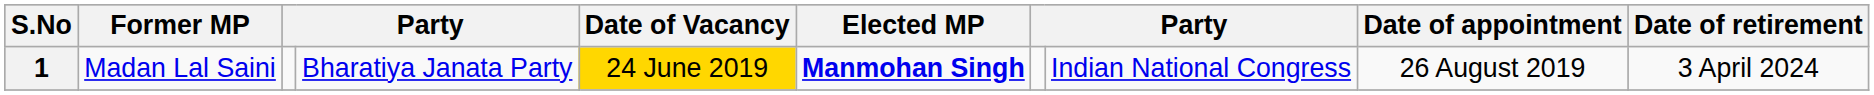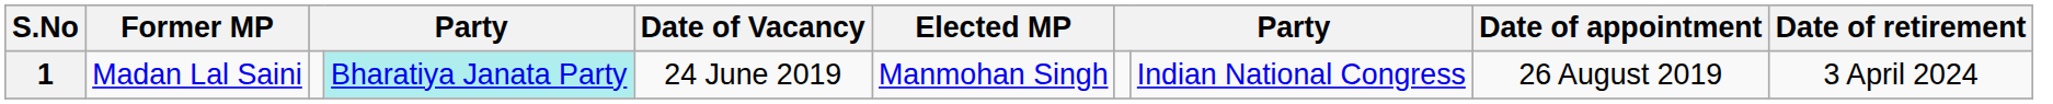1 | column 4: no background -> paleturquoise background
1 | Date of Vacancy: gold background -> no background
1 | Elected MP: bold -> normal
